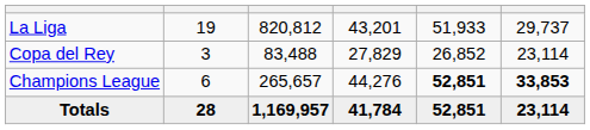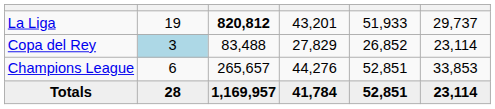La Liga | column 3: normal -> bold
Copa del Rey | column 2: no background -> lightblue background
Champions League | column 5: bold -> normal
Champions League | column 6: bold -> normal
